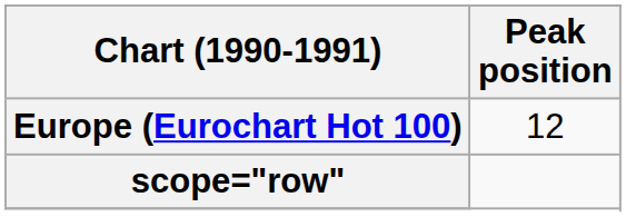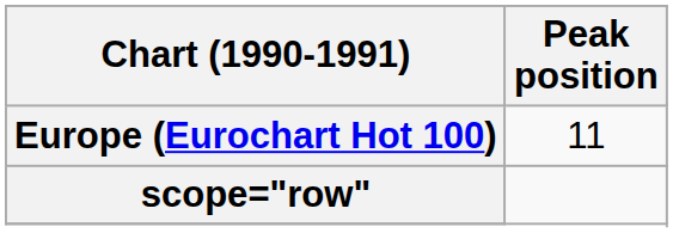Europe (Eurochart Hot 100) | Peak position: 12 -> 11
